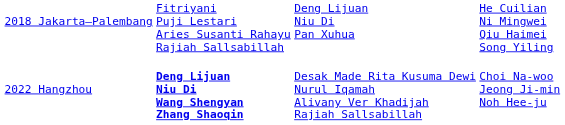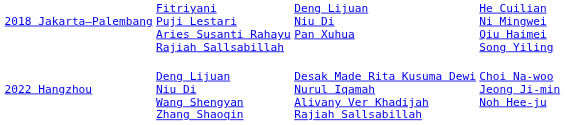2022 Hangzhou | column 2: bold -> normal
